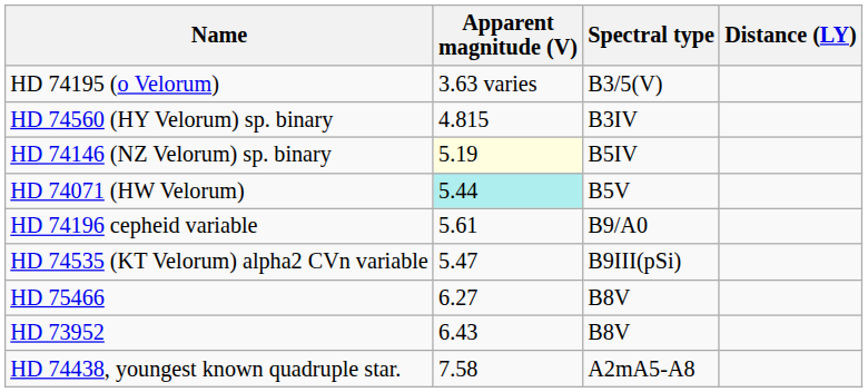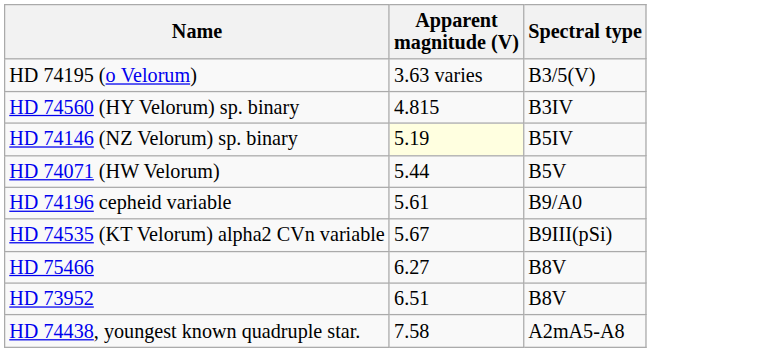- column: Distance (LY)
HD 74071 (HW Velorum) | Apparent magnitude (V): paleturquoise background -> no background
HD 74535 (KT Velorum) alpha2 CVn variable | Apparent magnitude (V): 5.47 -> 5.67
HD 73952 | Apparent magnitude (V): 6.43 -> 6.51
